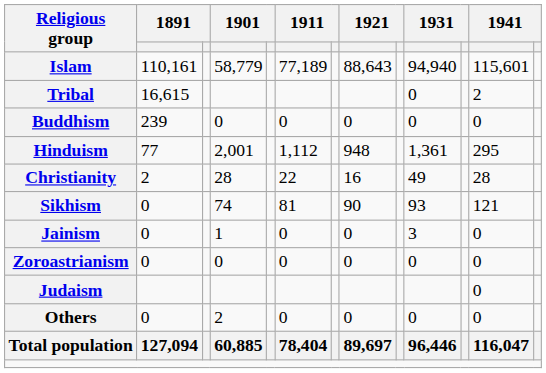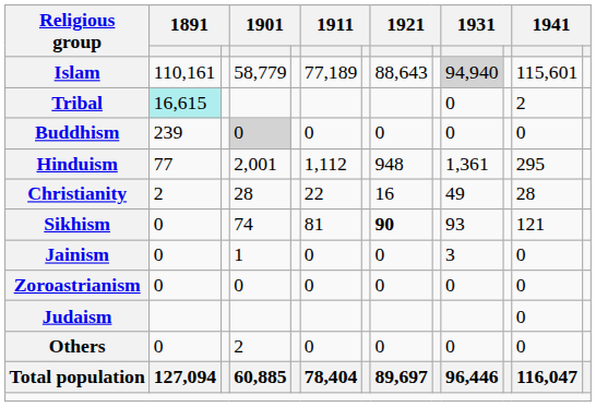Islam | column 10: no background -> lightgrey background
Tribal | column 2: no background -> paleturquoise background
Buddhism | column 4: no background -> lightgrey background
Sikhism | column 8: normal -> bold
